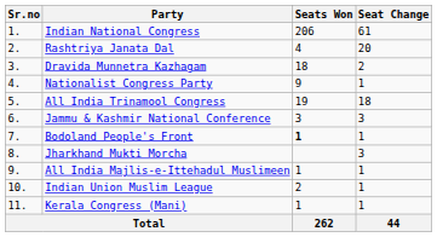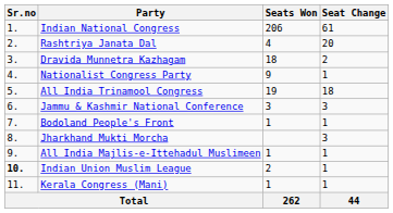Bodoland People's Front | Seats Won: bold -> normal
Indian Union Muslim League | Sr.no: normal -> bold
